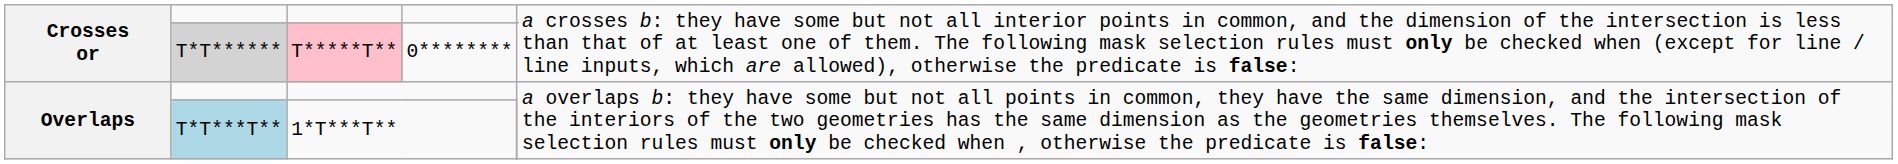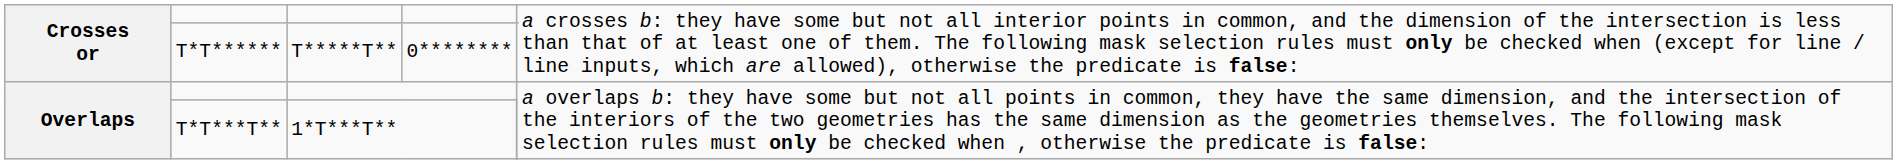T*T****** | column 2: lightgrey background -> no background
T*T****** | column 3: pink background -> no background
T*T***T** | column 2: lightblue background -> no background
